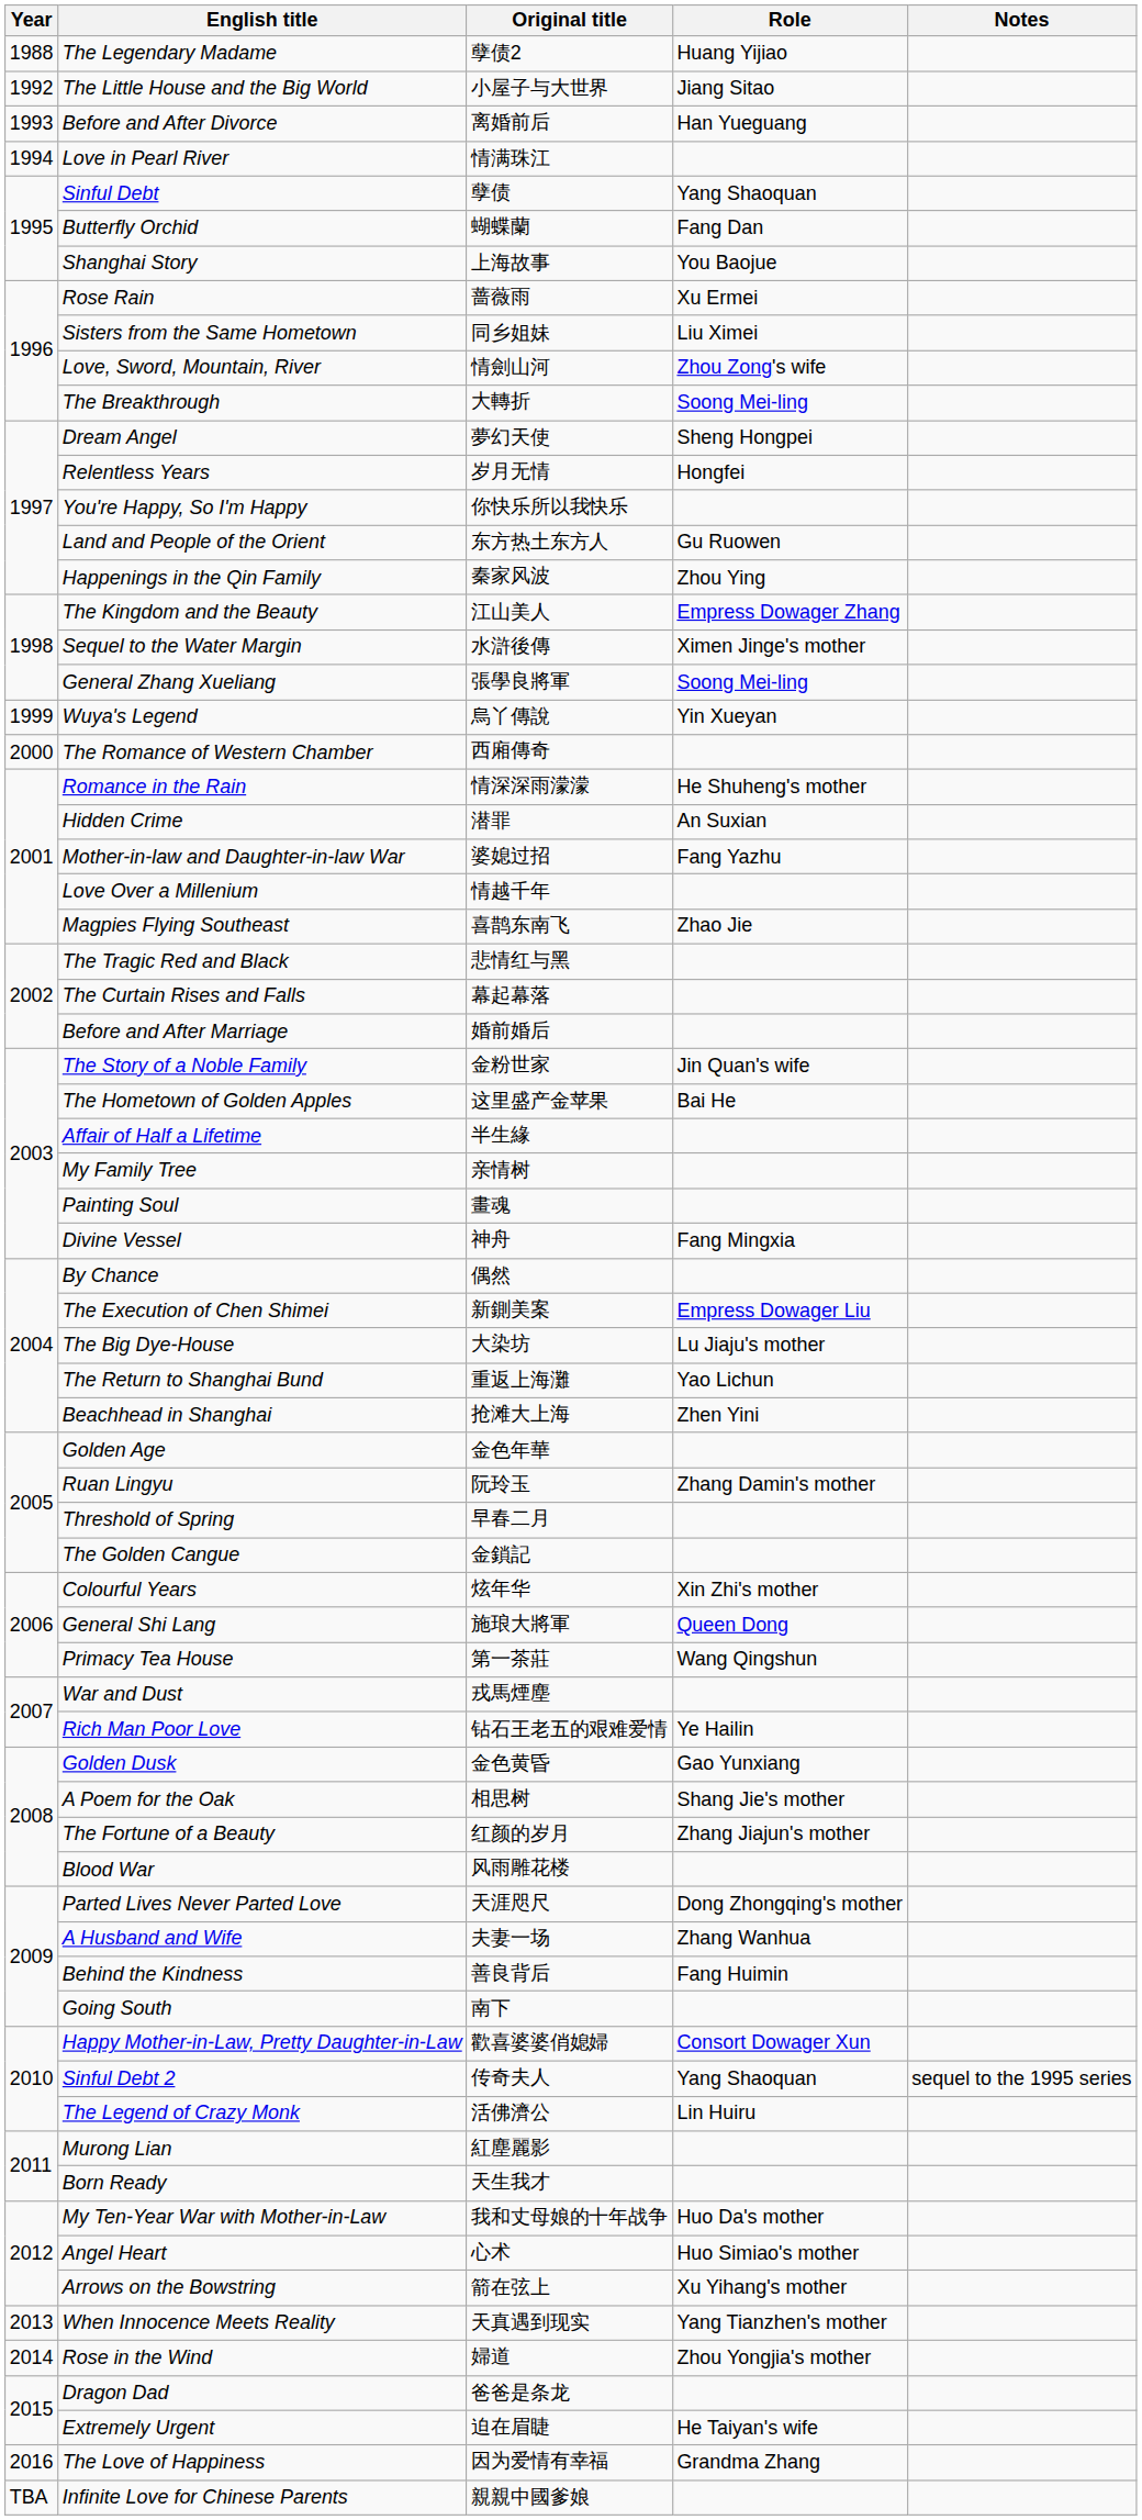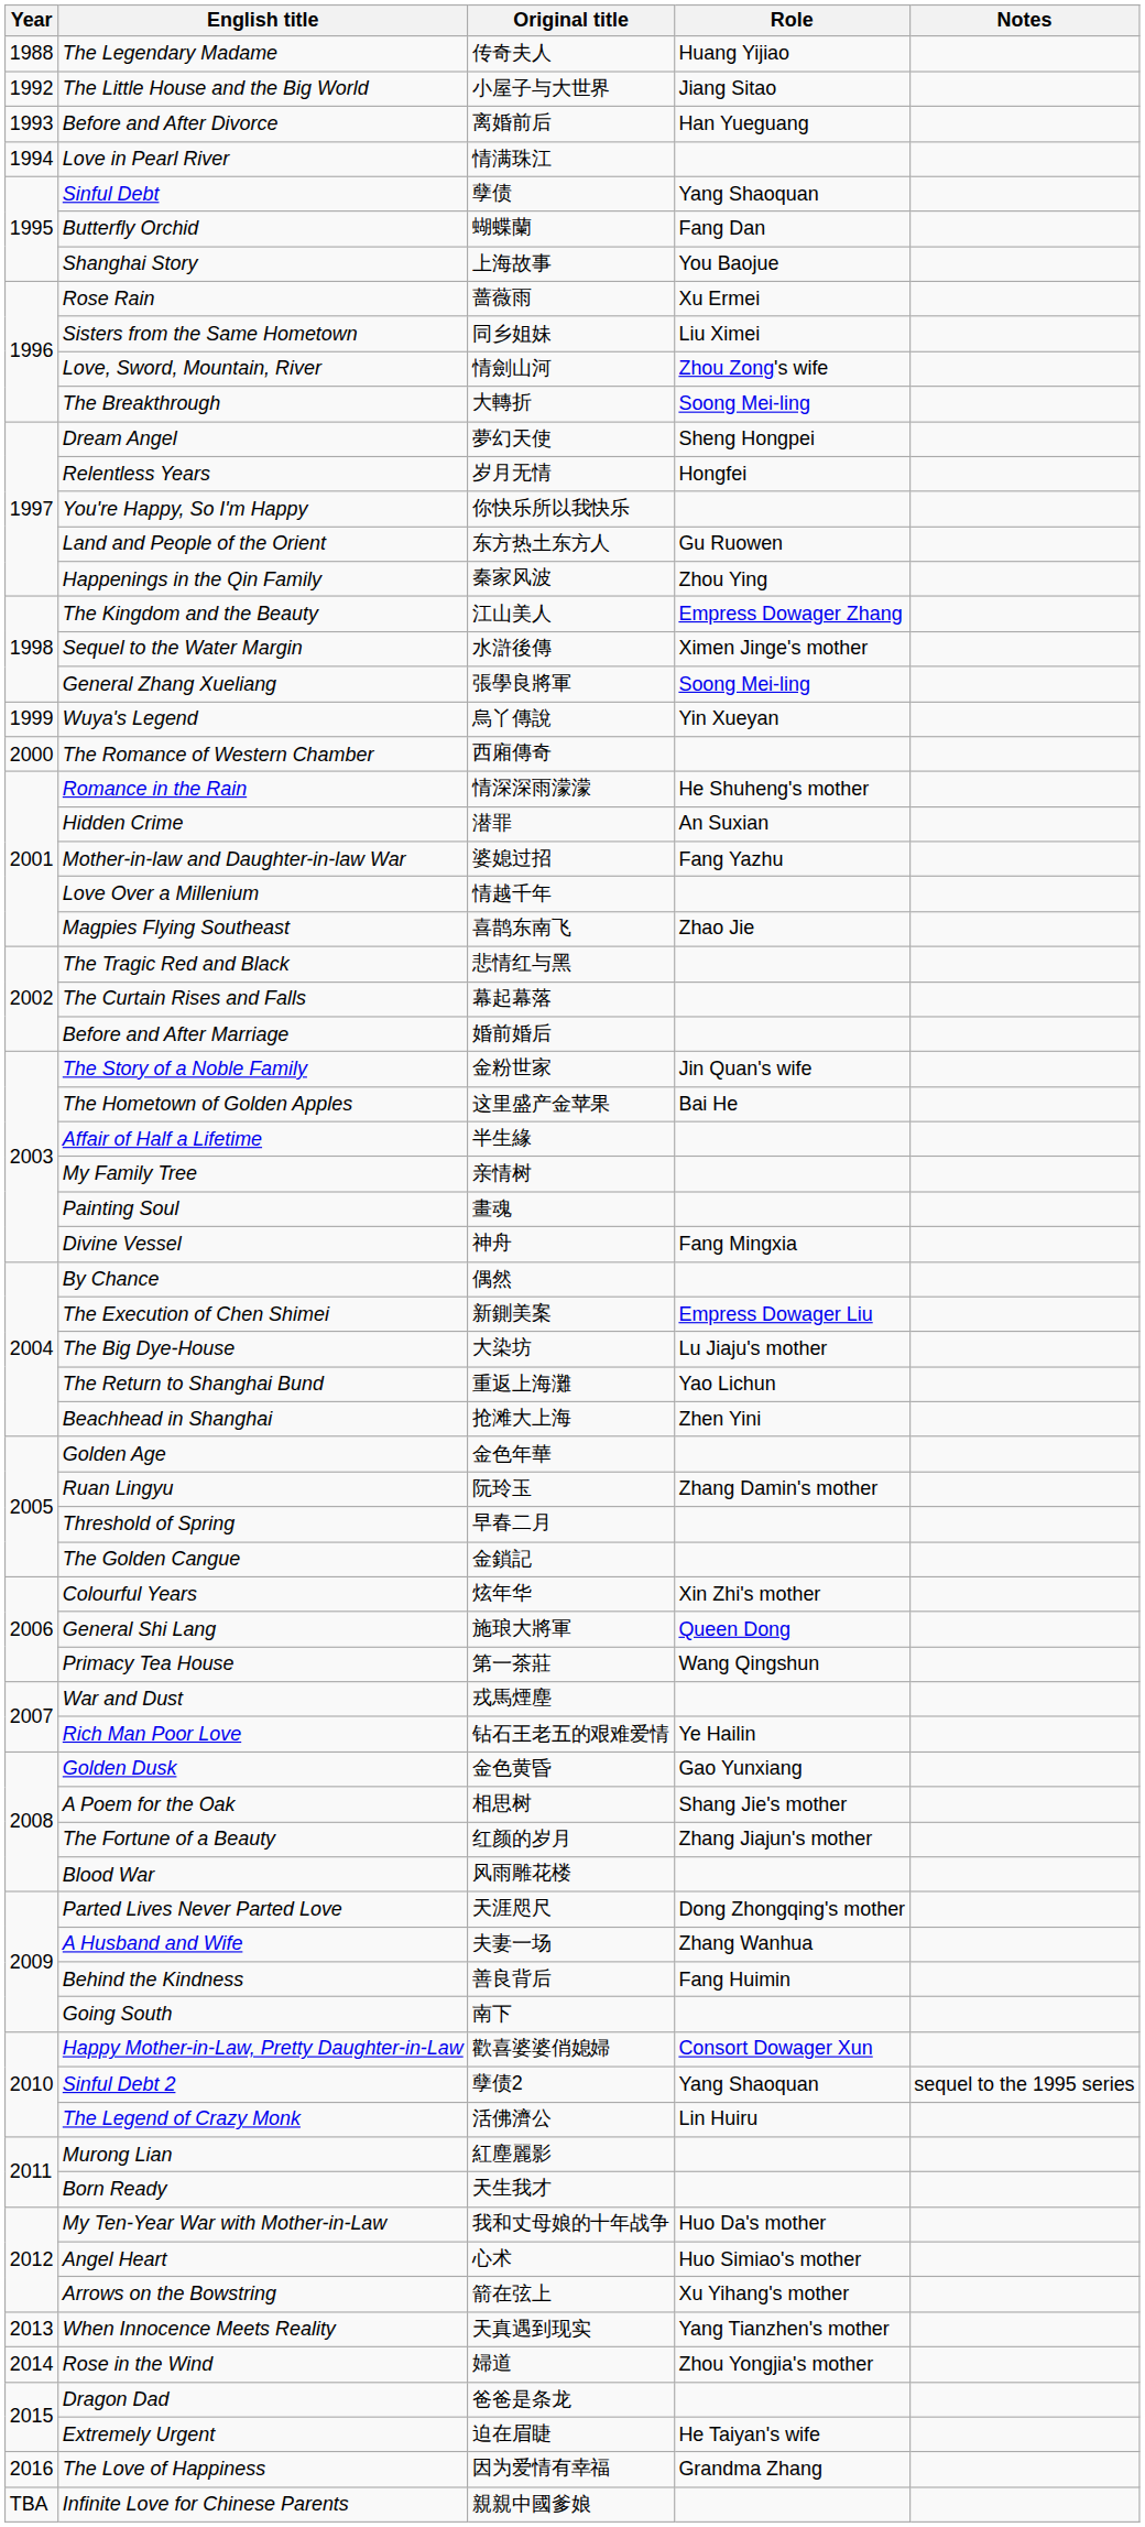The Legendary Madame | Original title: 孽债2 -> 传奇夫人
Sinful Debt 2 | Original title: 传奇夫人 -> 孽债2
